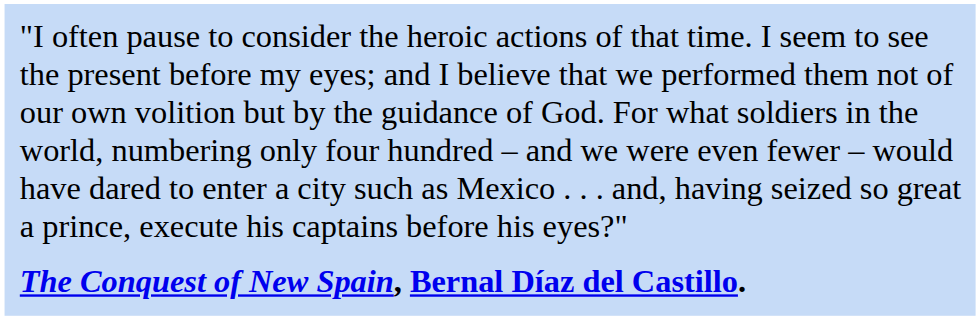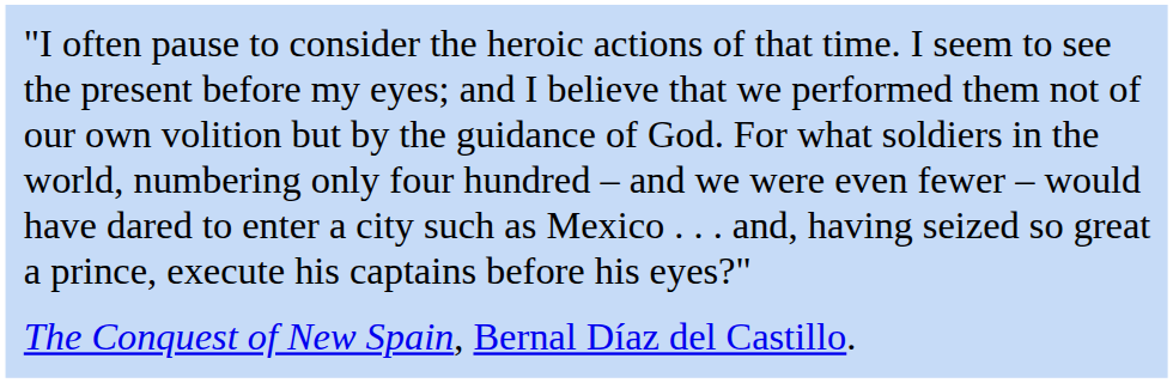row 2 | column 1: bold -> normal
